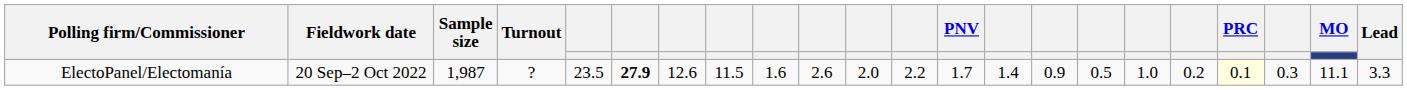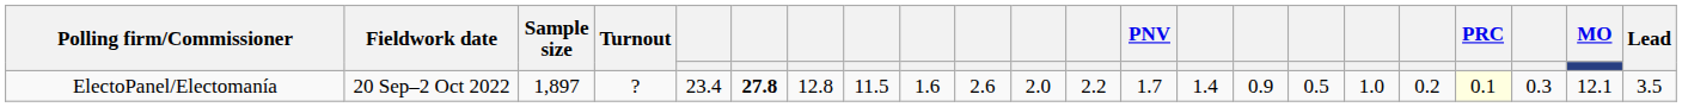ElectoPanel/Electomanía | Sample size: 1,987 -> 1,897
ElectoPanel/Electomanía | column 5: 23.5 -> 23.4
ElectoPanel/Electomanía | column 6: 27.9 -> 27.8
ElectoPanel/Electomanía | column 7: 12.6 -> 12.8
ElectoPanel/Electomanía | MO: 11.1 -> 12.1
ElectoPanel/Electomanía | Lead: 3.3 -> 3.5
